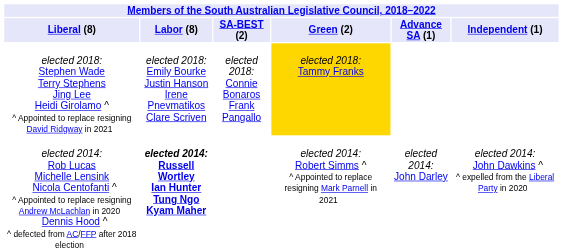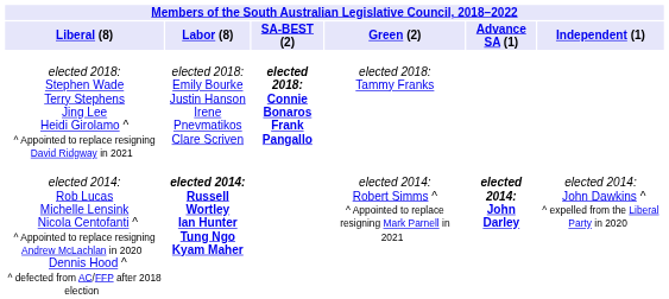row 3 | SA-BEST (2): normal -> bold
row 3 | Green (2): gold background -> no background
row 4 | Advance SA (1): normal -> bold
